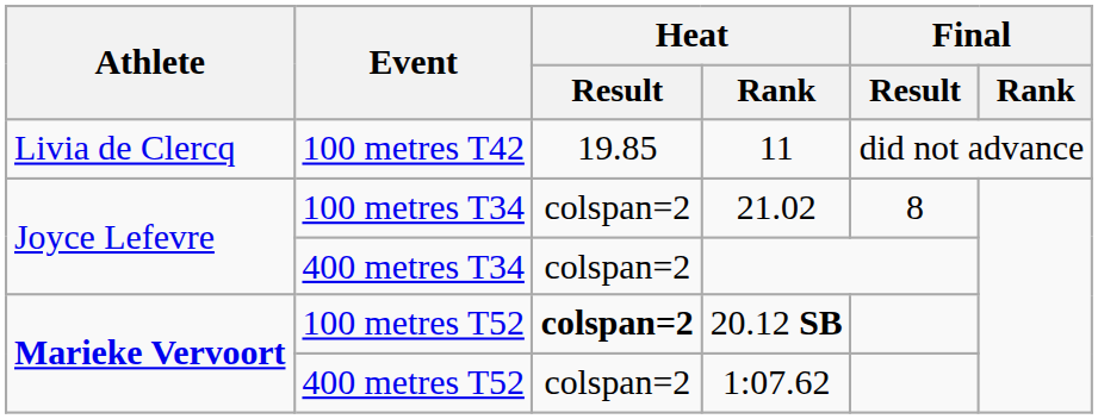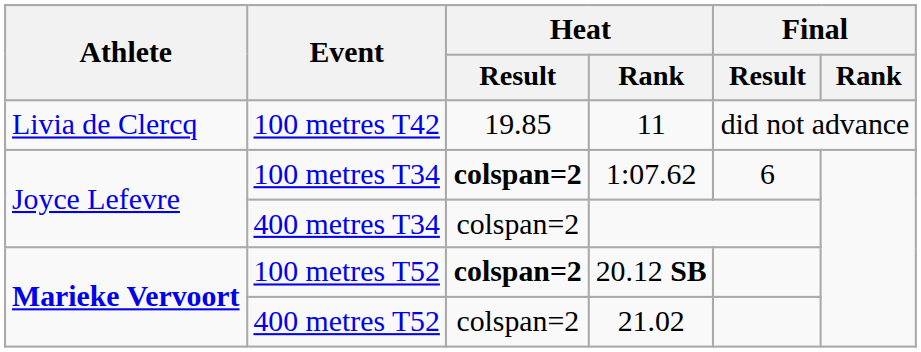100 metres T34 | Heat / Result: normal -> bold
100 metres T34 | Heat / Rank: 21.02 -> 1:07.62
100 metres T34 | Final / Result: 8 -> 6
400 metres T52 | Heat / Rank: 1:07.62 -> 21.02
